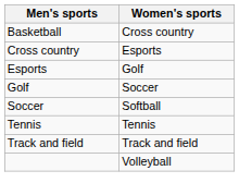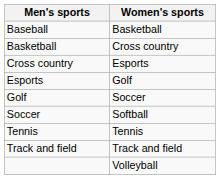+ row: Baseball | Basketball
